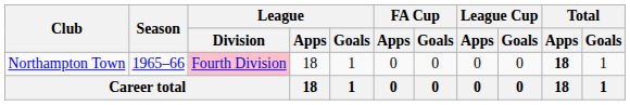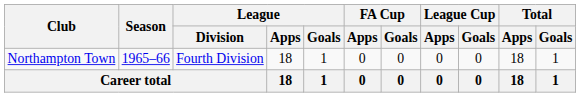Northampton Town | League / Division: pink background -> no background
Northampton Town | Total / Apps: bold -> normal
